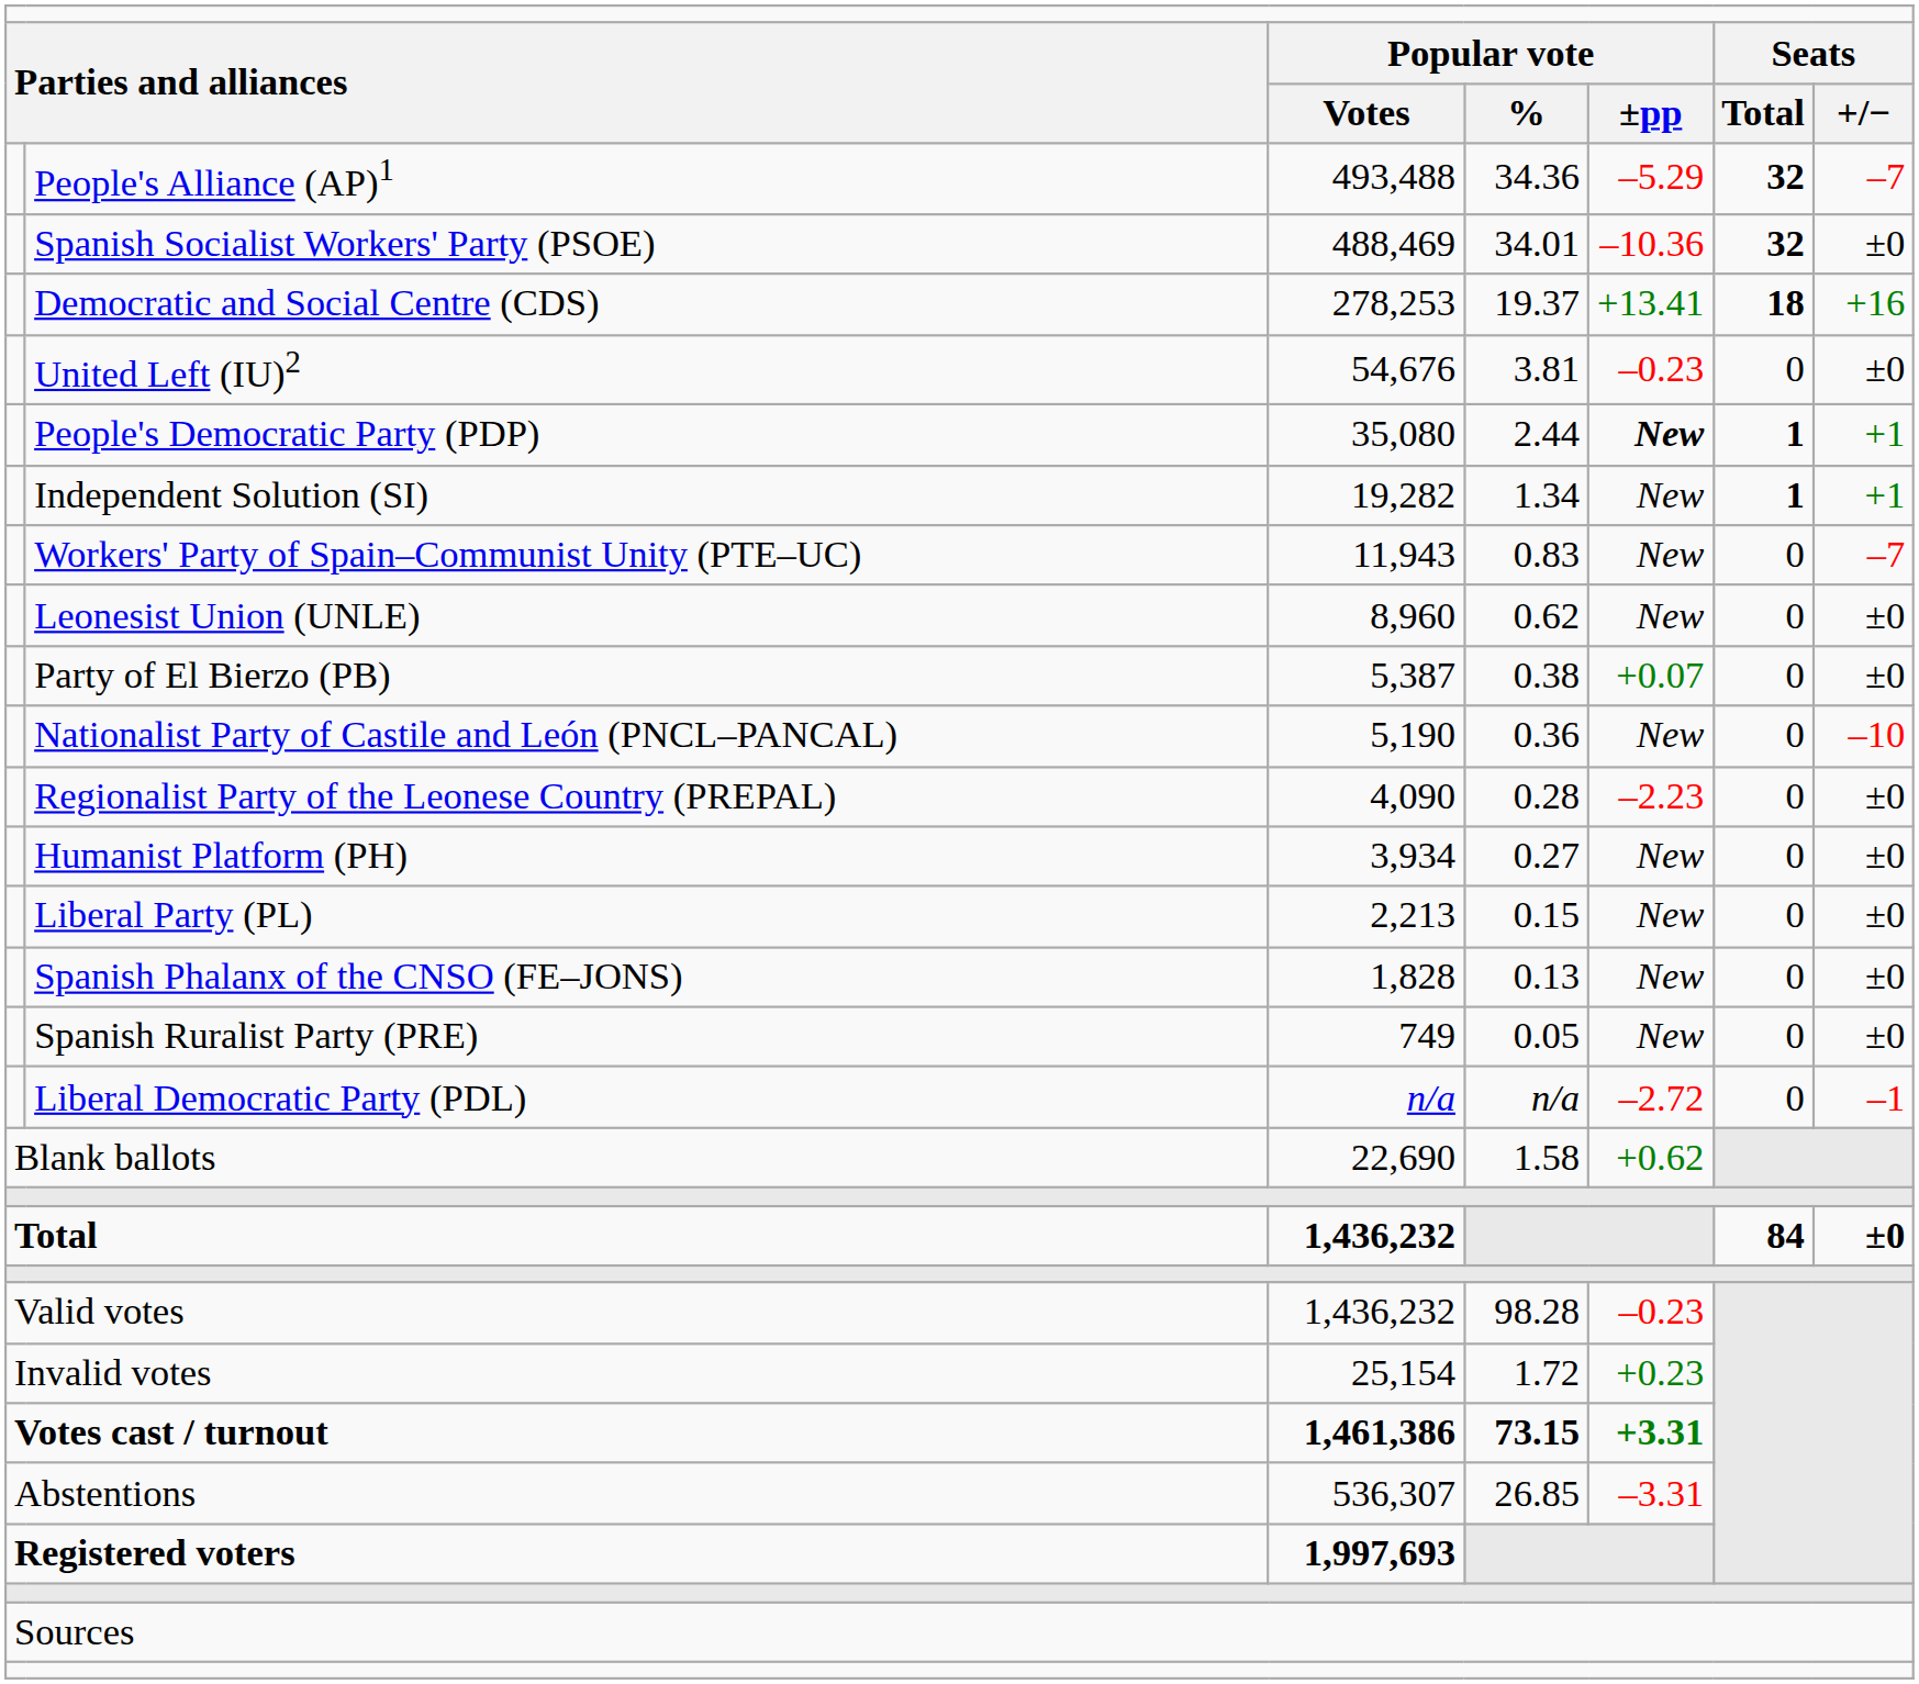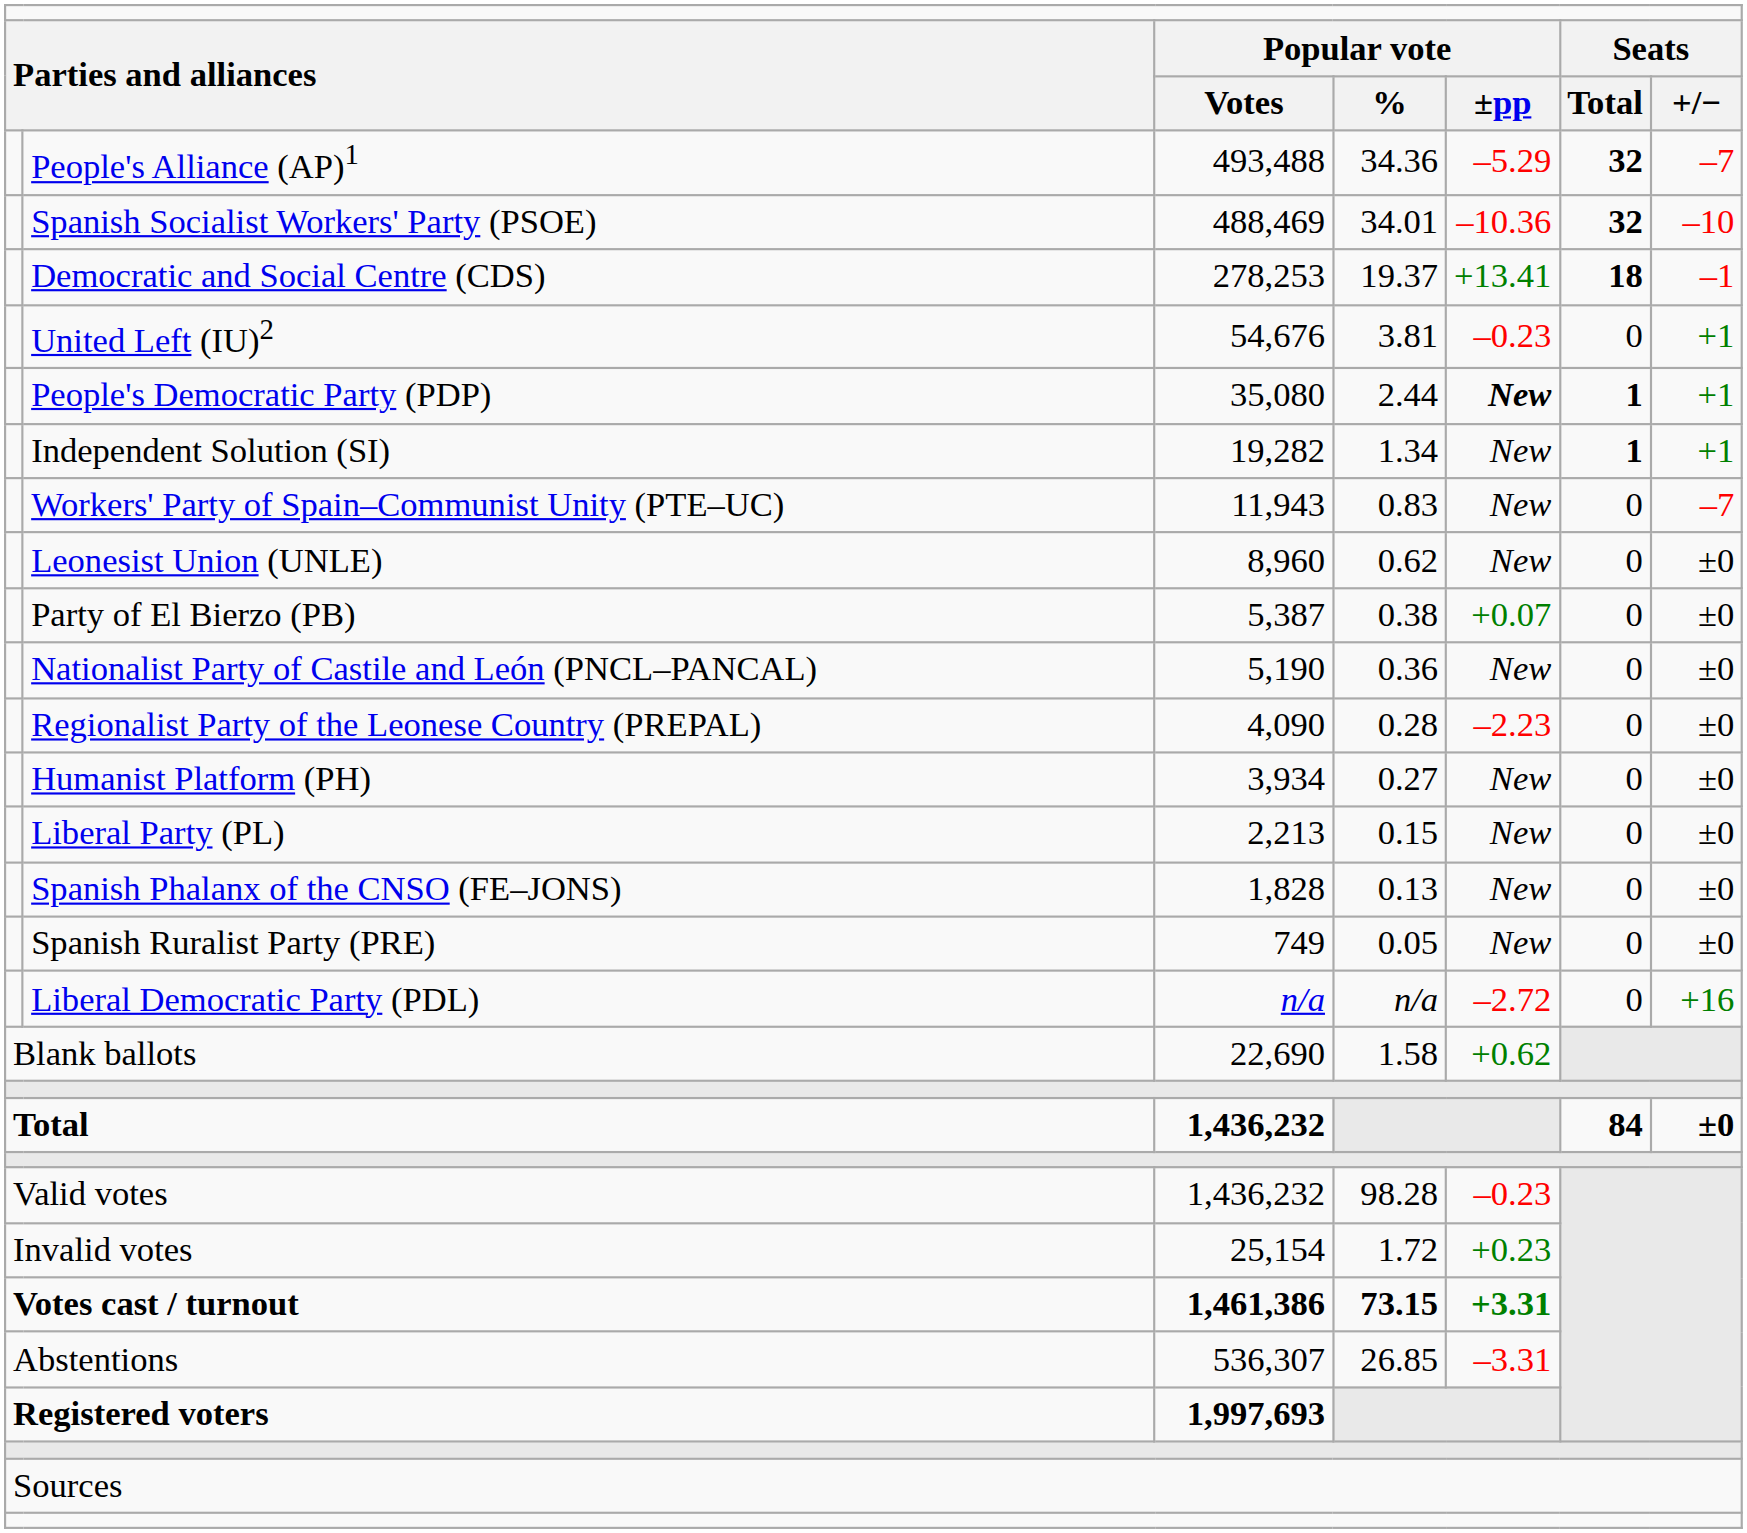Spanish Socialist Workers' Party (PSOE) | column 7: ±0 -> –10
Democratic and Social Centre (CDS) | column 7: +16 -> –1
United Left (IU)2 | column 7: ±0 -> +1
Nationalist Party of Castile and León (PNCL–PANCAL) | column 7: –10 -> ±0
Liberal Democratic Party (PDL) | column 7: –1 -> +16
